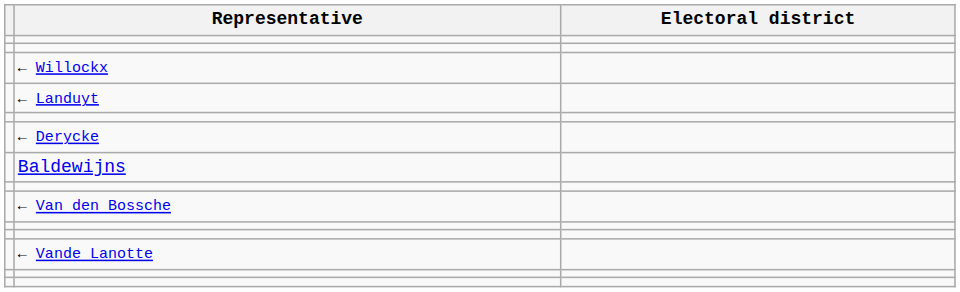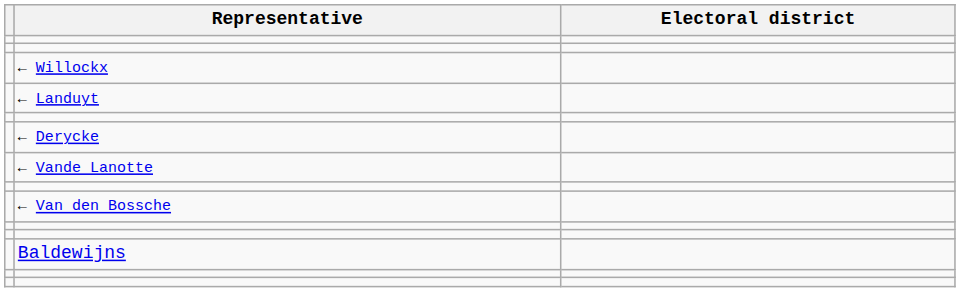rows swapped: ← Vande Lanotte <-> Baldewijns
